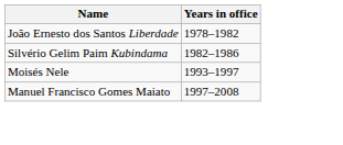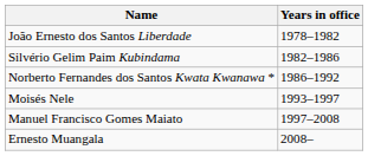+ row: Norberto Fernandes dos Santos Kwata Kwanawa * | 1986–1992
+ row: Ernesto Muangala | 2008–
